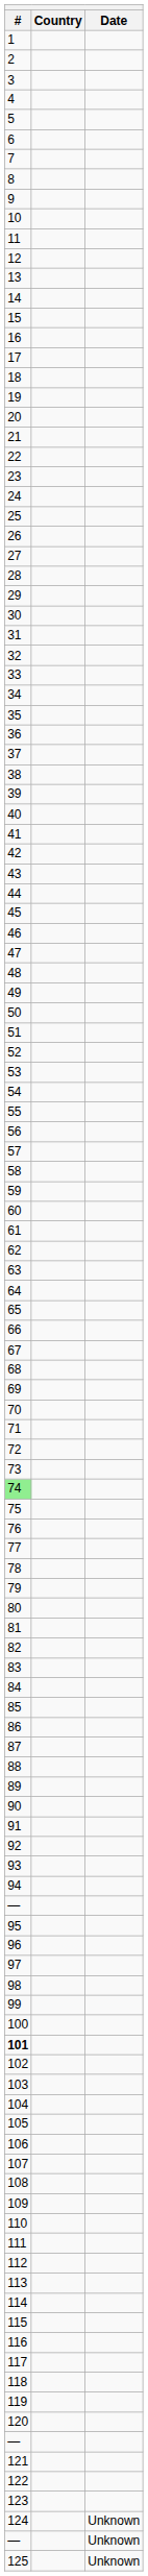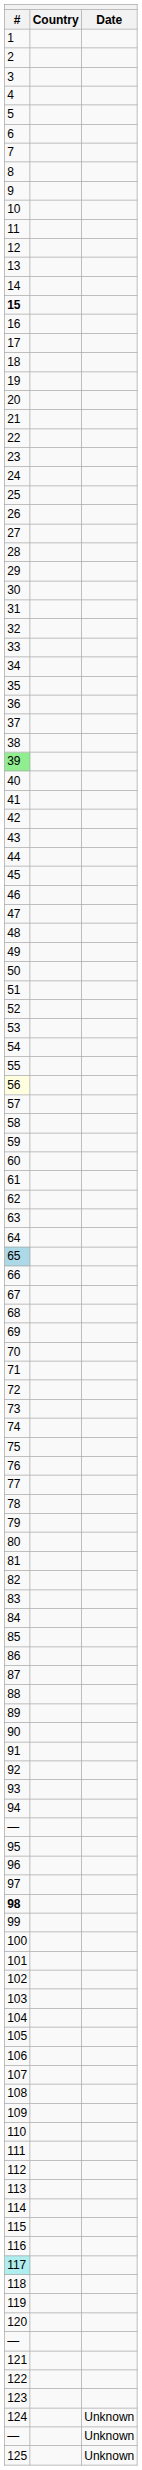15 | #: normal -> bold
39 | #: no background -> lightgreen background
56 | #: no background -> lightyellow background
65 | #: no background -> lightblue background
74 | #: lightgreen background -> no background
98 | #: normal -> bold
101 | #: bold -> normal
117 | #: no background -> paleturquoise background
